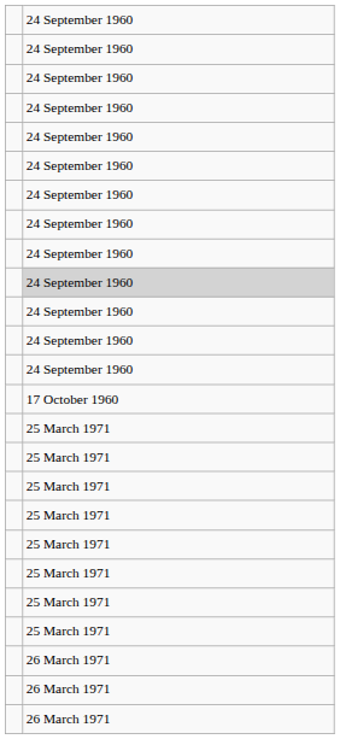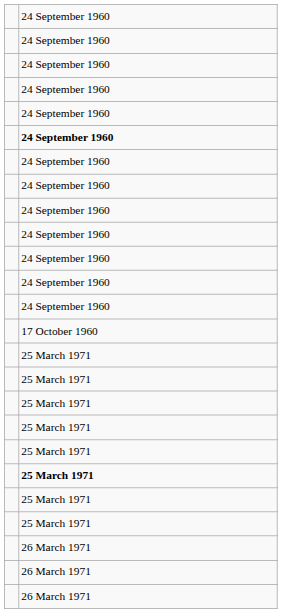row 6 | column 2: normal -> bold
row 10 | column 2: lightgrey background -> no background
row 20 | column 2: normal -> bold
